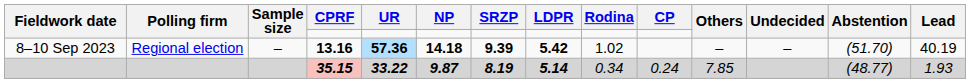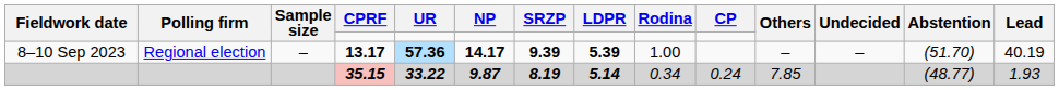8–10 Sep 2023 | CPRF: 13.16 -> 13.17
8–10 Sep 2023 | NP: 14.18 -> 14.17
8–10 Sep 2023 | LDPR: 5.42 -> 5.39
8–10 Sep 2023 | Rodina: 1.02 -> 1.00
